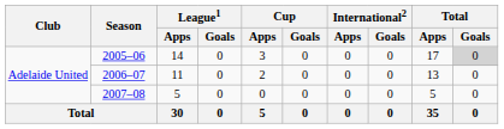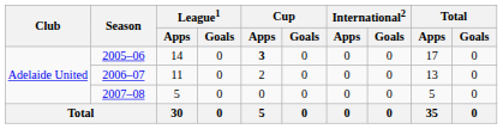2005–06 | Cup / Apps: normal -> bold
2005–06 | Total / Goals: lightgrey background -> no background
